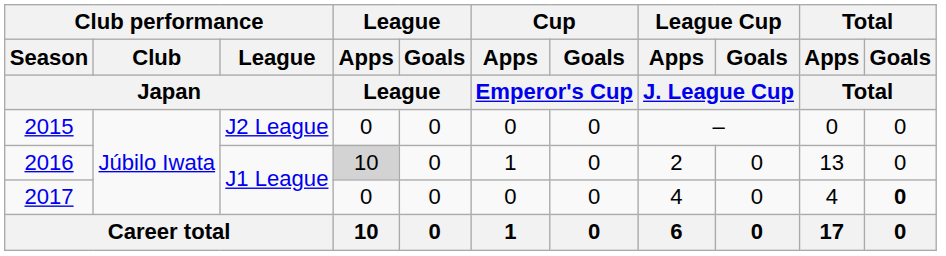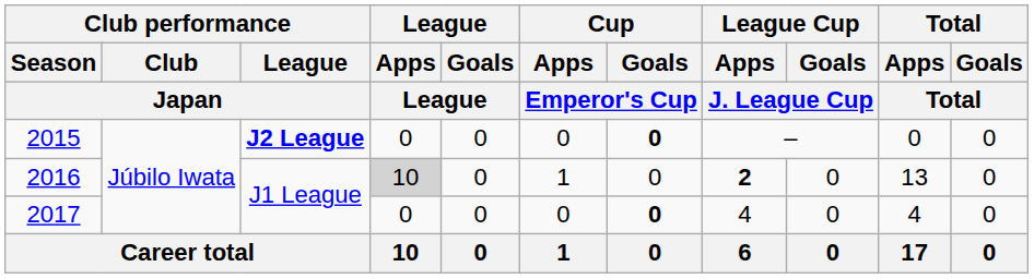2015 | Club performance / League / Japan: normal -> bold
2015 | Cup / Goals / Emperor's Cup: normal -> bold
2016 | League Cup / Apps / J. League Cup: normal -> bold
2017 | Cup / Goals / Emperor's Cup: normal -> bold
2017 | Total / Goals / Total: bold -> normal
